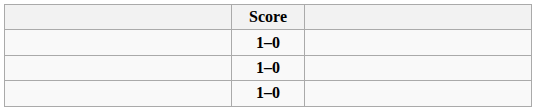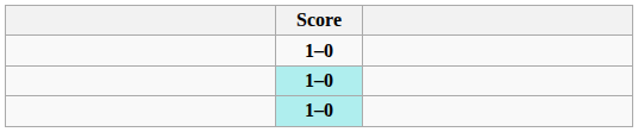row 3 | Score: no background -> paleturquoise background
row 4 | Score: no background -> paleturquoise background
